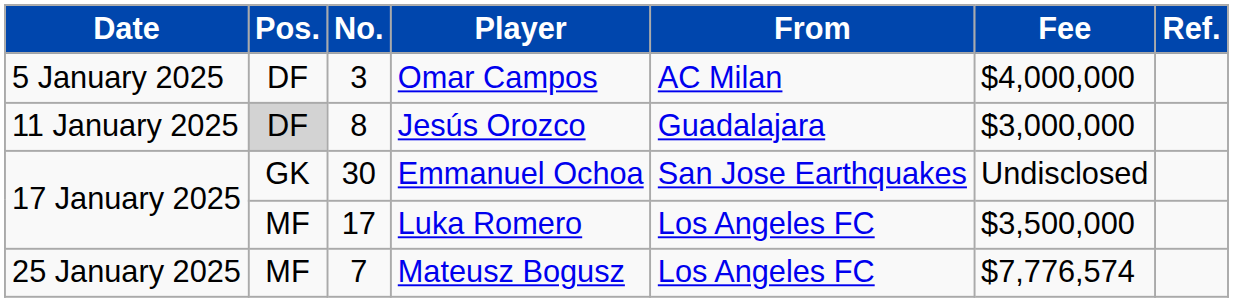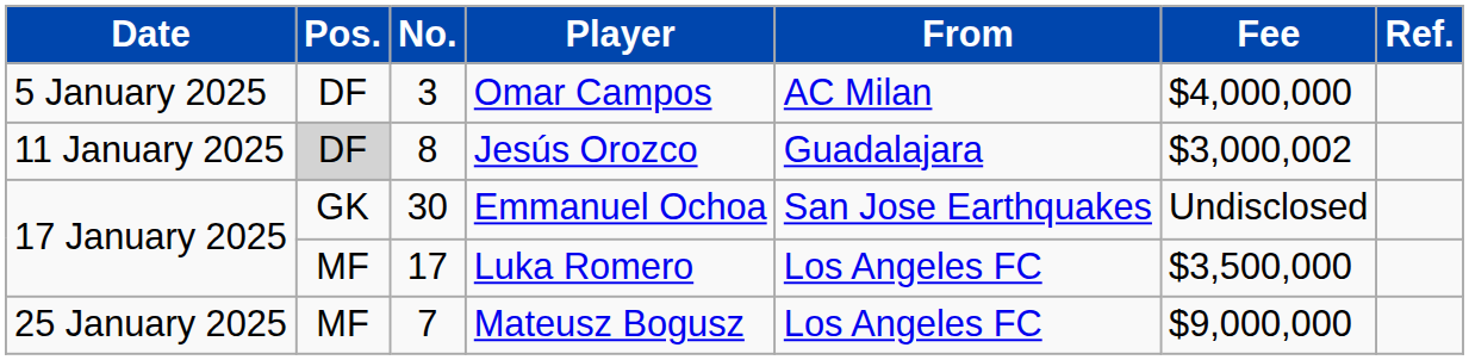Jesús Orozco | Fee: $3,000,000 -> $3,000,002
Mateusz Bogusz | Fee: $7,776,574 -> $9,000,000
